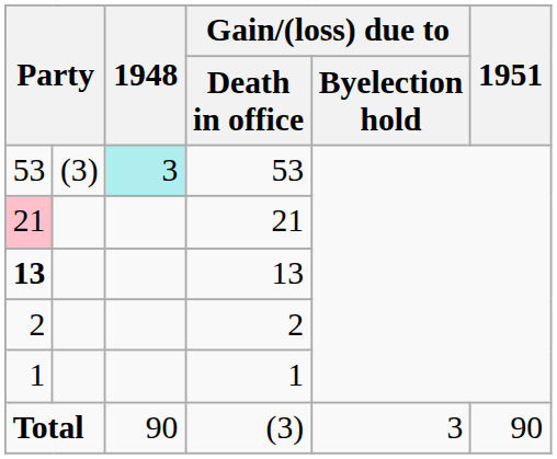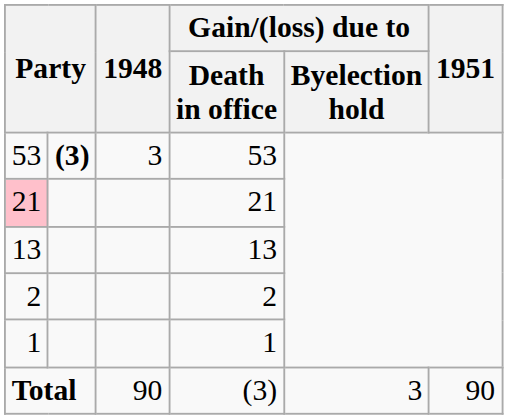row 3 | column 2: normal -> bold
row 3 | 1948: paleturquoise background -> no background
row 5 | column 1: bold -> normal
